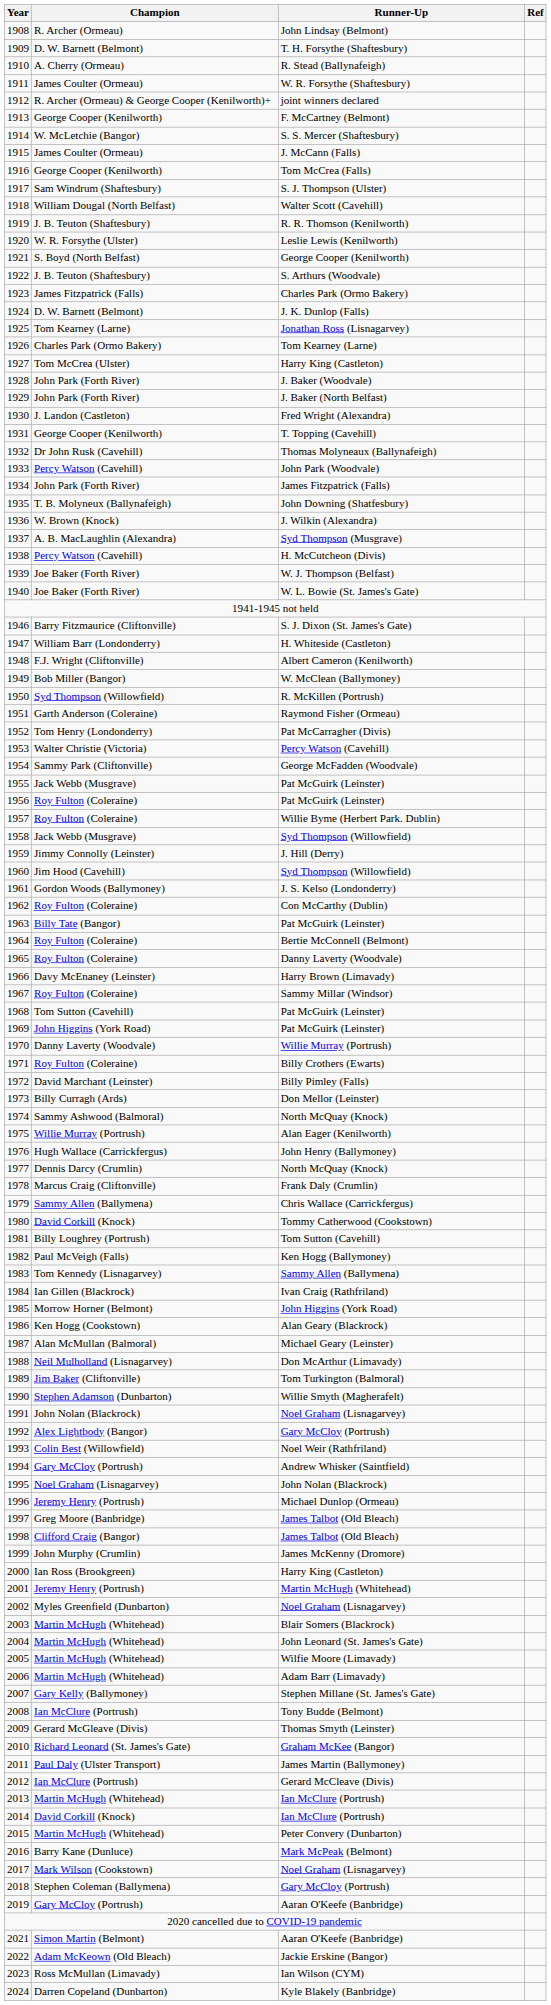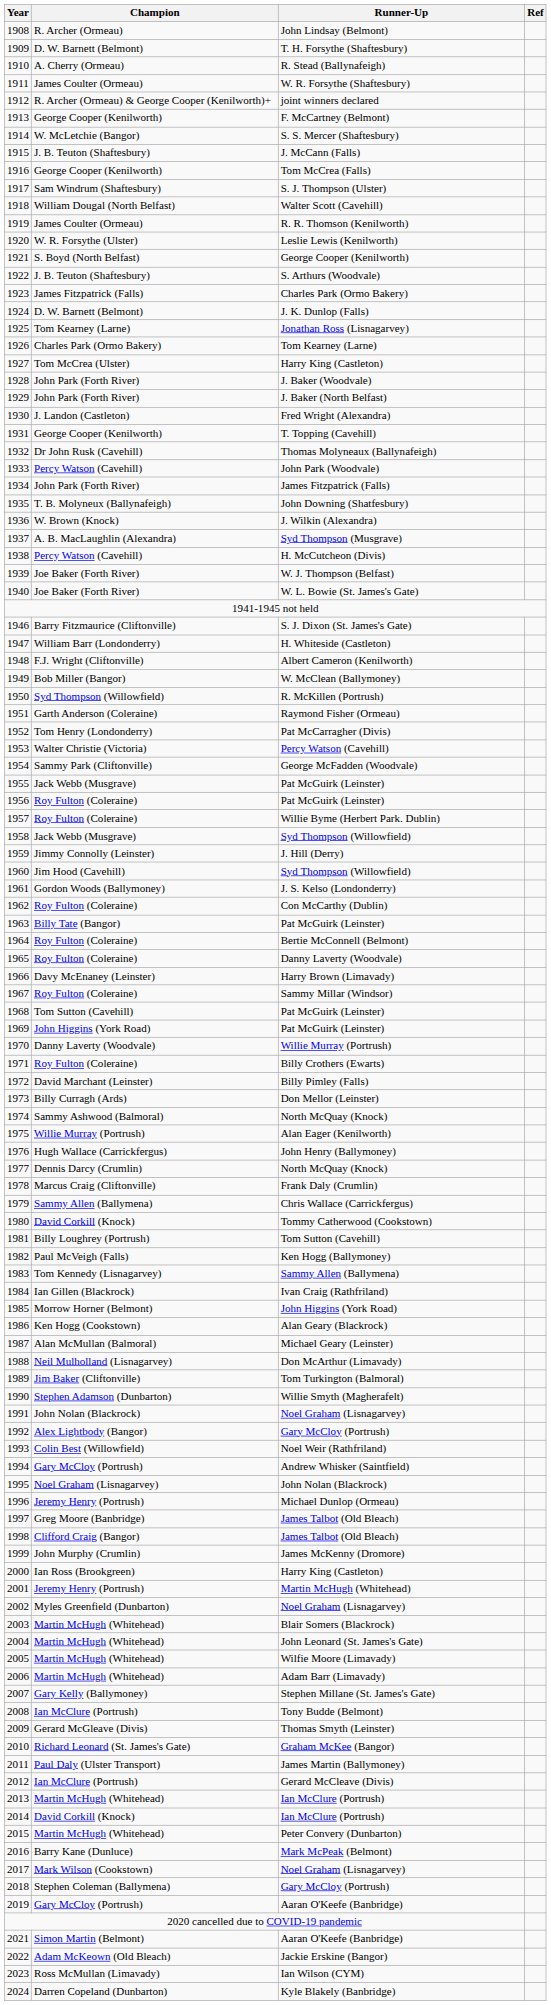1915 | Champion: James Coulter (Ormeau) -> J. B. Teuton (Shaftesbury)
1919 | Champion: J. B. Teuton (Shaftesbury) -> James Coulter (Ormeau)
